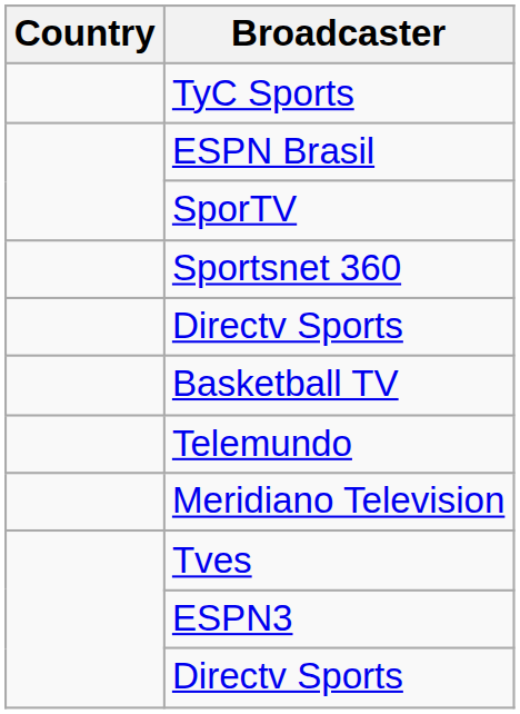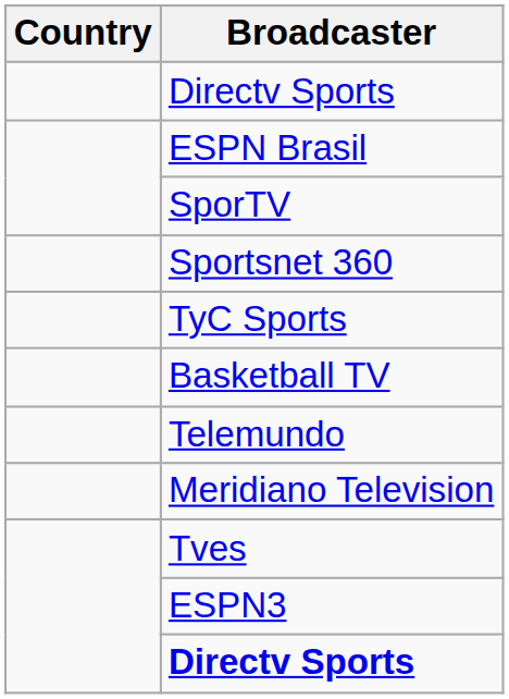row 2 | Broadcaster: TyC Sports -> Directv Sports
row 6 | Broadcaster: Directv Sports -> TyC Sports
row 12 | Broadcaster: normal -> bold
